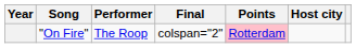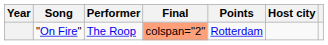"On Fire" | Final: no background -> lightsalmon background
"On Fire" | Points: pink background -> no background
